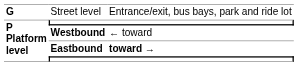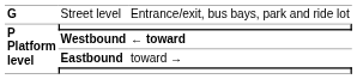Westbound | column 3: normal -> bold
Eastbound | column 3: bold -> normal
